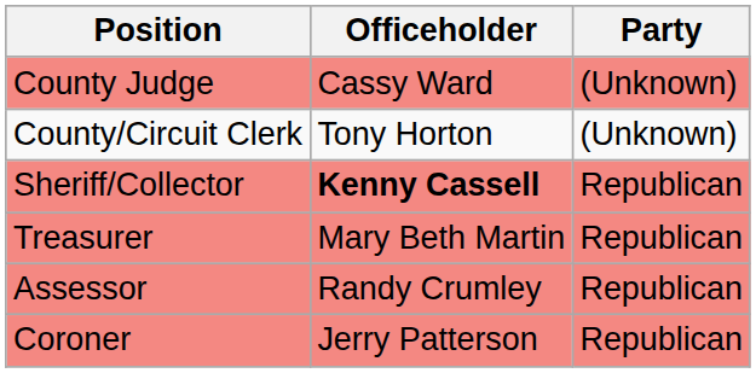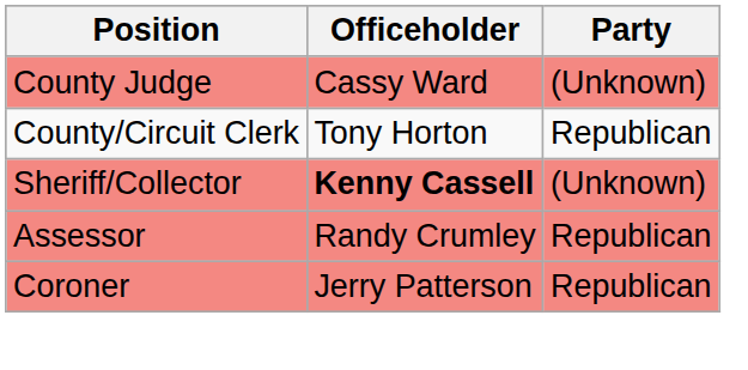County/Circuit Clerk | Party: (Unknown) -> Republican
Sheriff/Collector | Party: Republican -> (Unknown)
- row: Treasurer | Mary Beth Martin | Republican
